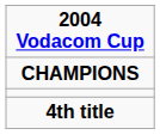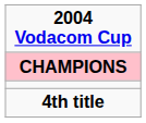row 2 | column 1: no background -> pink background
